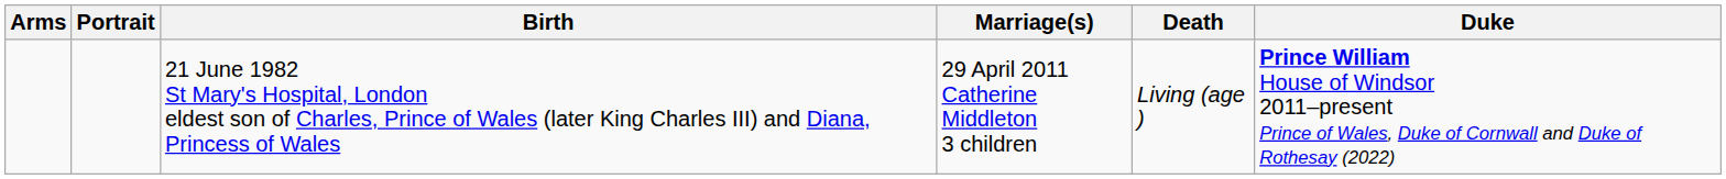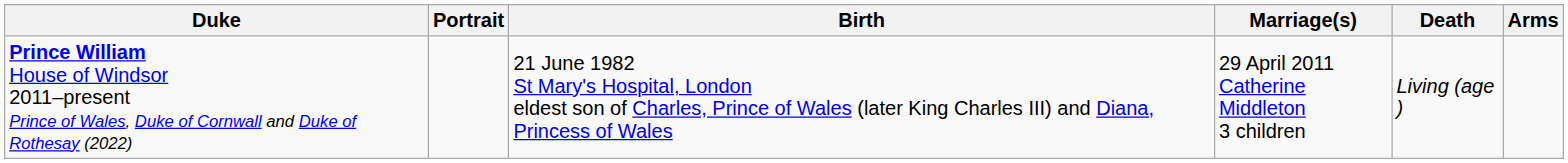columns swapped: Duke <-> Arms
